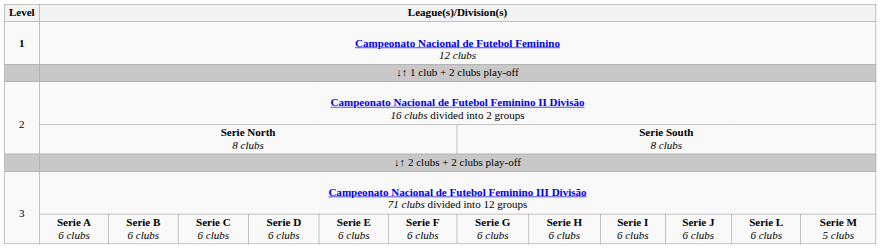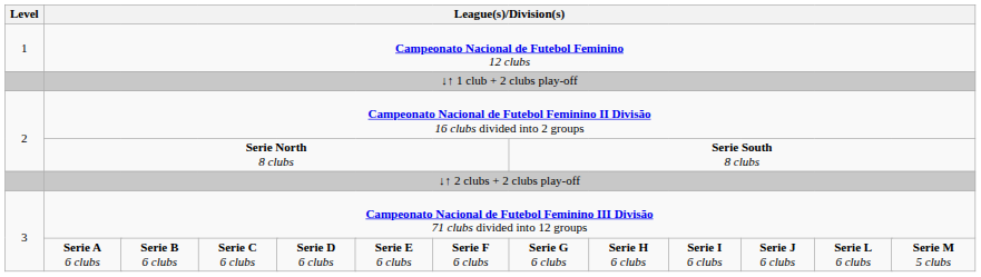Campeonato Nacional de Futebol Feminino 12 clubs | Level: bold -> normal
